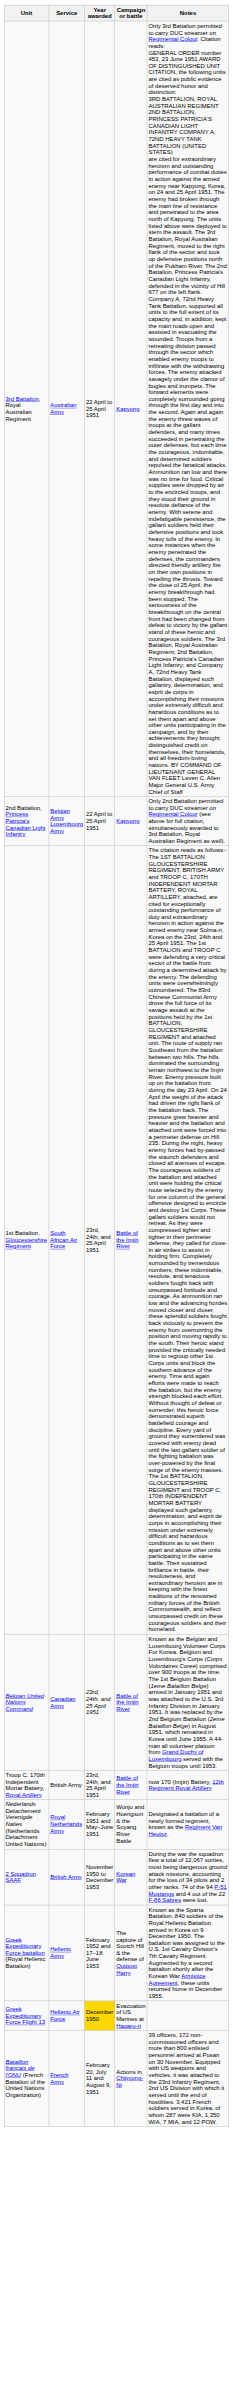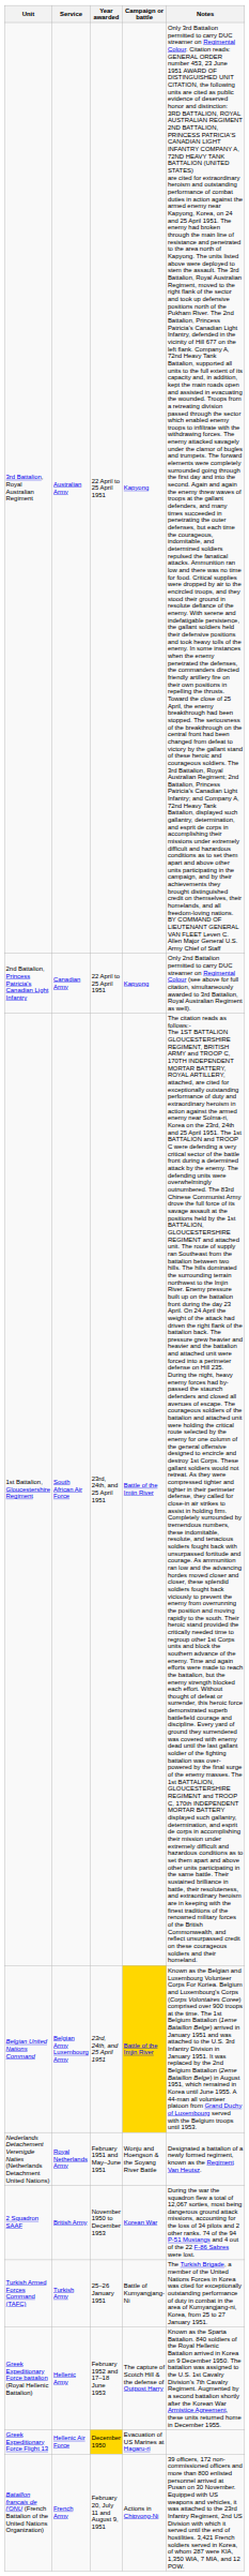2nd Battalion, Princess Patricia's Canadian Light Infantry | Service: Belgian Army Luxembourg Army -> Canadian Army
Belgian United Nations Command | Service: Canadian Army -> Belgian Army Luxembourg Army
Belgian United Nations Command | Campaign or battle: no background -> gold background
- row: Troop C. 170th Independent Mortar Battery, Royal Artillery | British Army | 23rd, 24th, and 25 April 1951 | Battle of the Imjin River | now 170 (Imjin) Battery, 12th Regiment Royal Artillery
+ row: Turkish Armed Forces Command (TAFC) | Turkish Army | 25–26 January 1951 | Battle of Kumyangjang-Ni | The Turkish Brigade, a member of the United Nations Forces in Korea was cited for exceptionally outstanding performance of duty in combat in the area of Kumyangjang-ni, Korea, from 25 to 27 January 1951.
